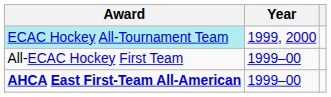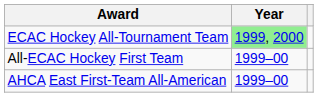row 2 | Award: paleturquoise background -> no background
row 2 | Year: no background -> lightgreen background
row 4 | Award: bold -> normal
